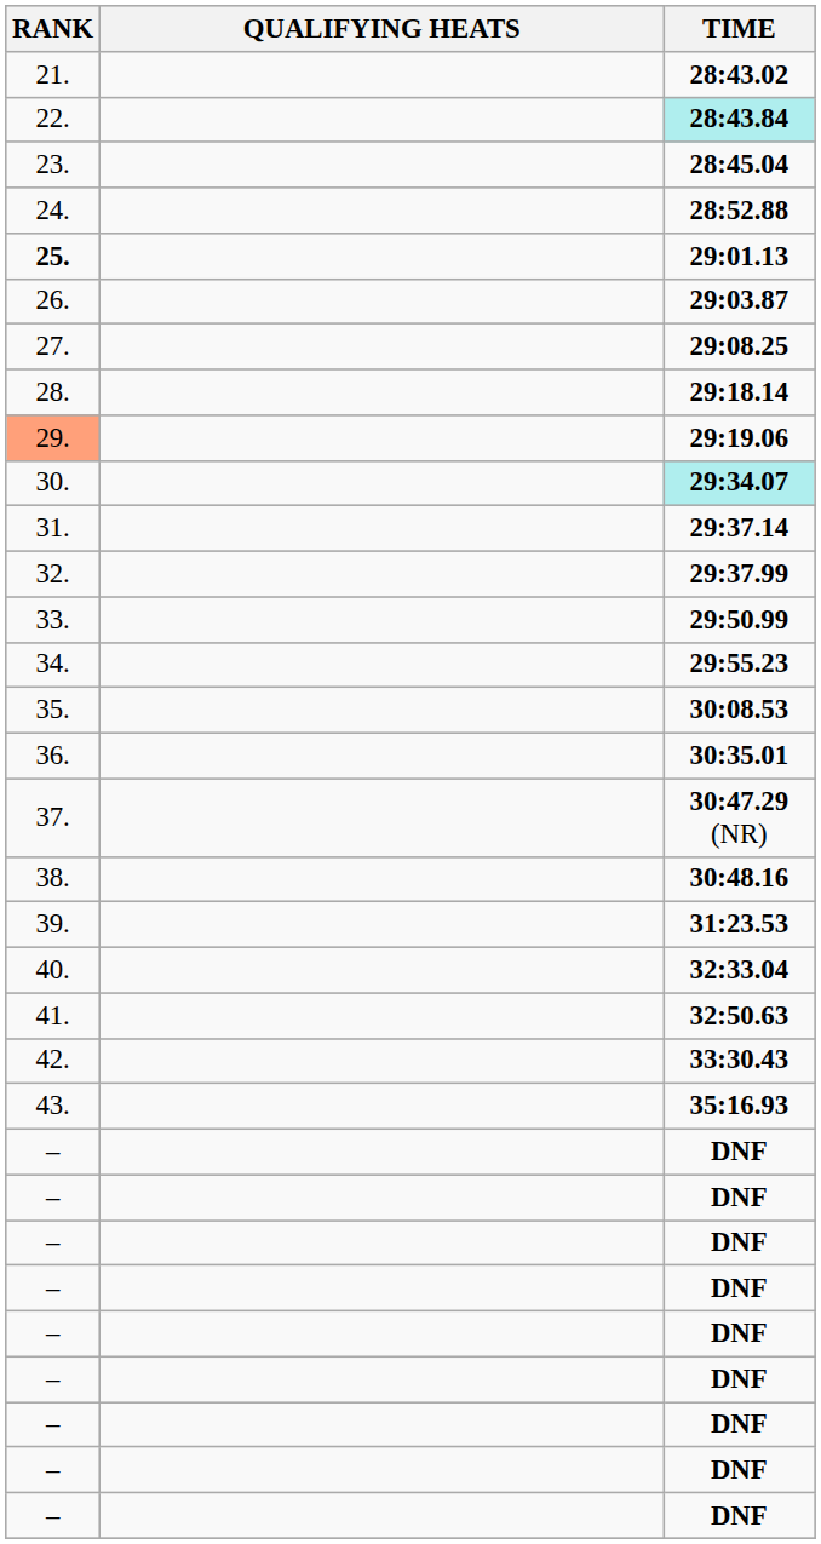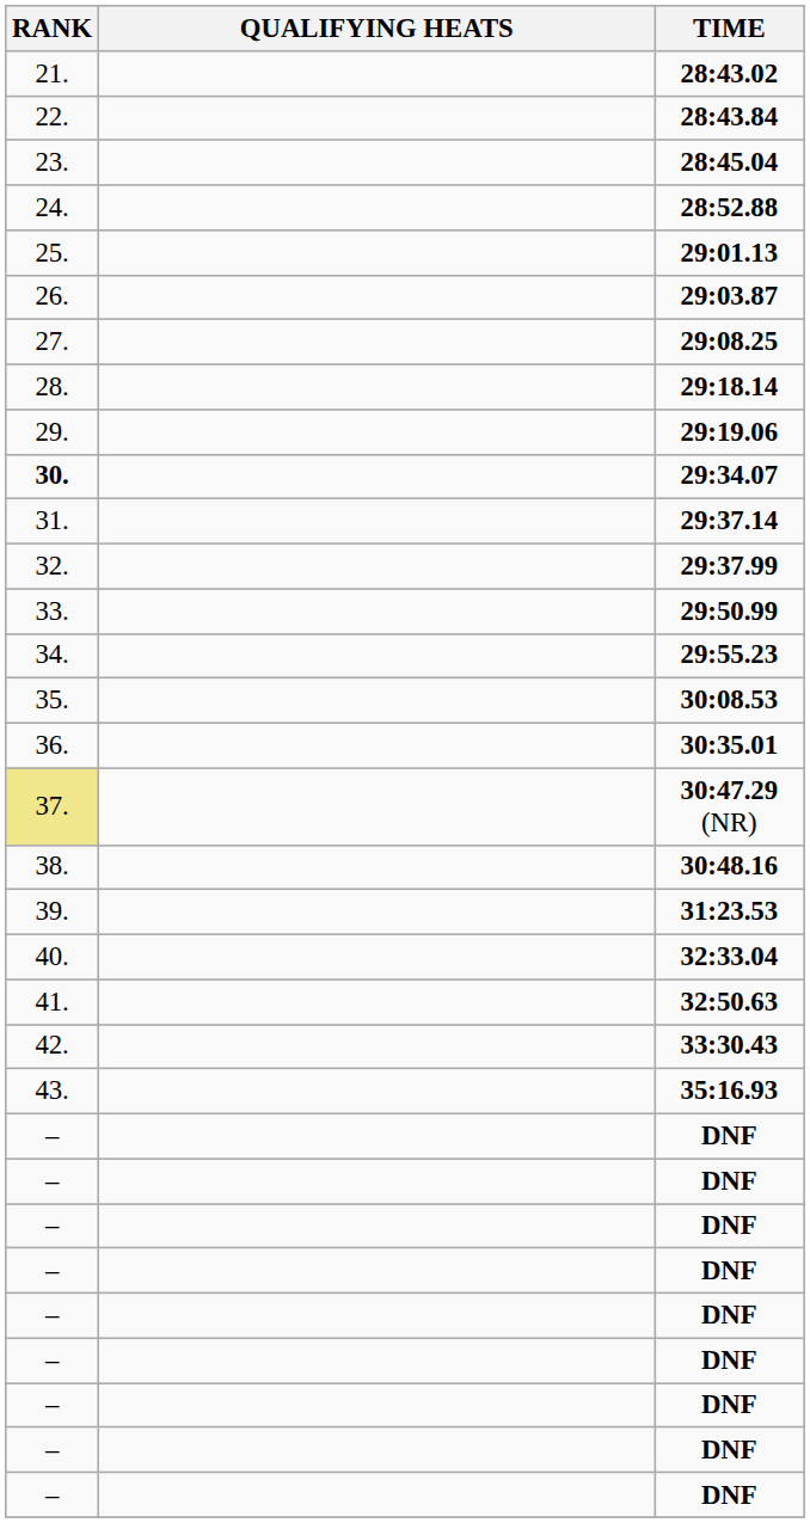22. | TIME: paleturquoise background -> no background
25. | RANK: bold -> normal
29. | RANK: lightsalmon background -> no background
30. | RANK: normal -> bold
30. | TIME: paleturquoise background -> no background
37. | RANK: no background -> khaki background
